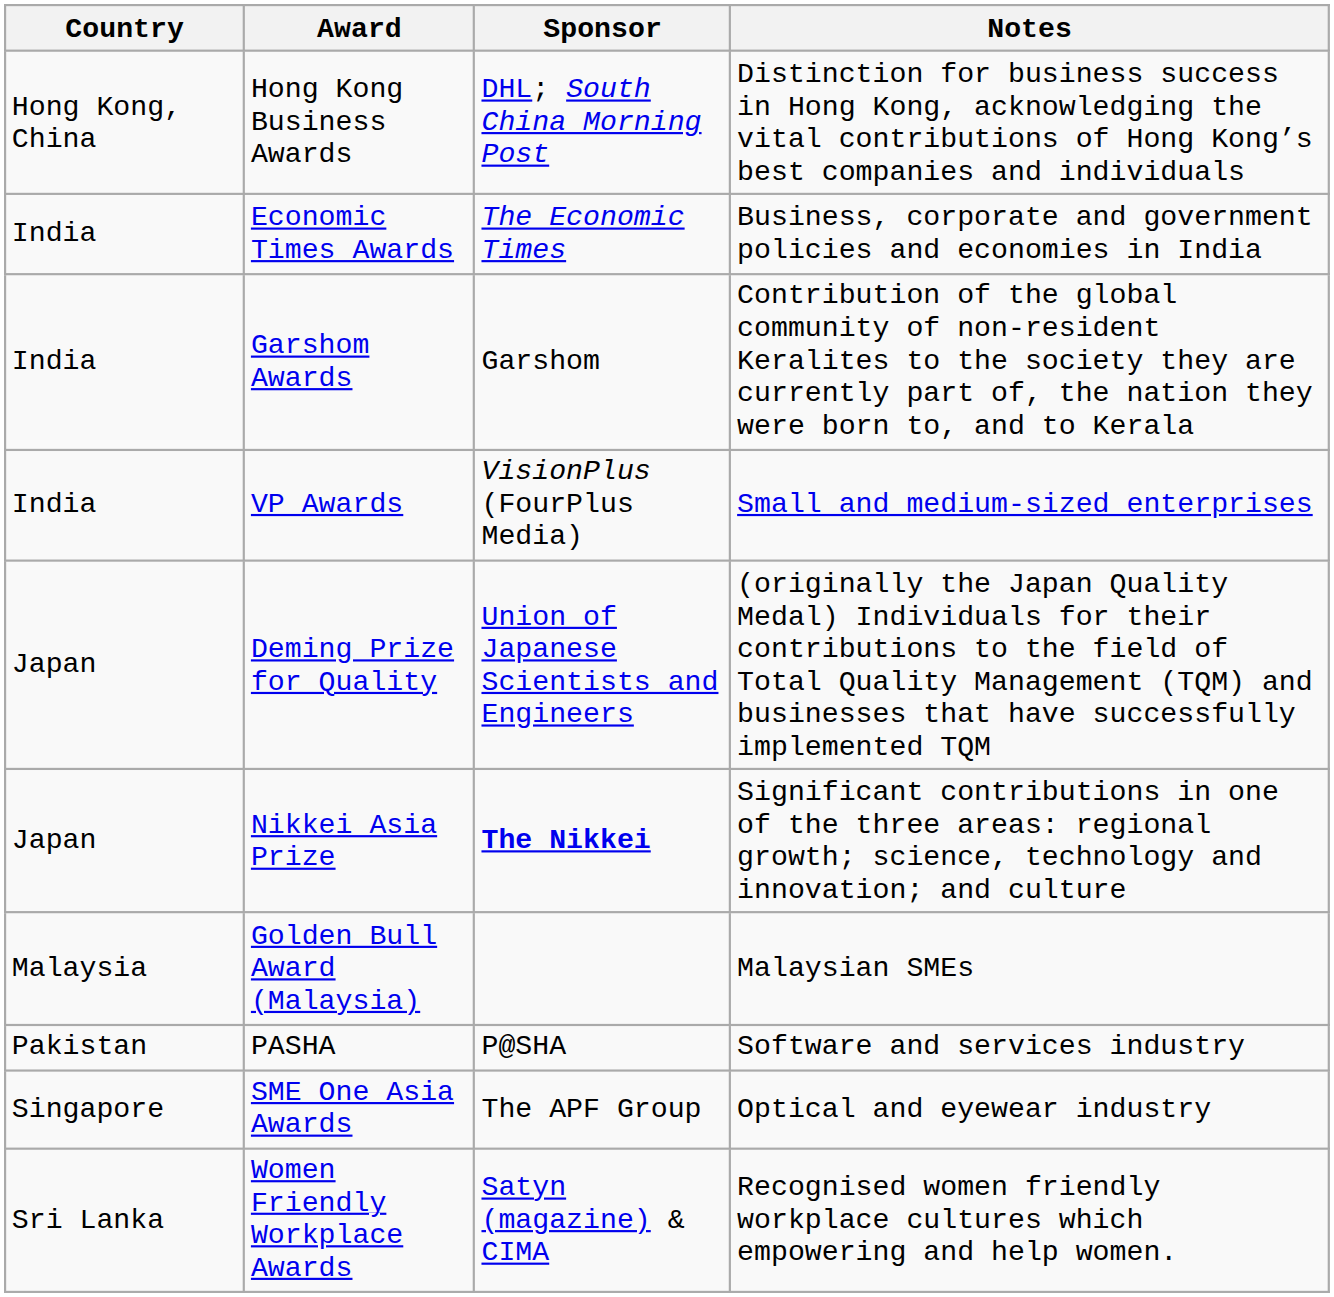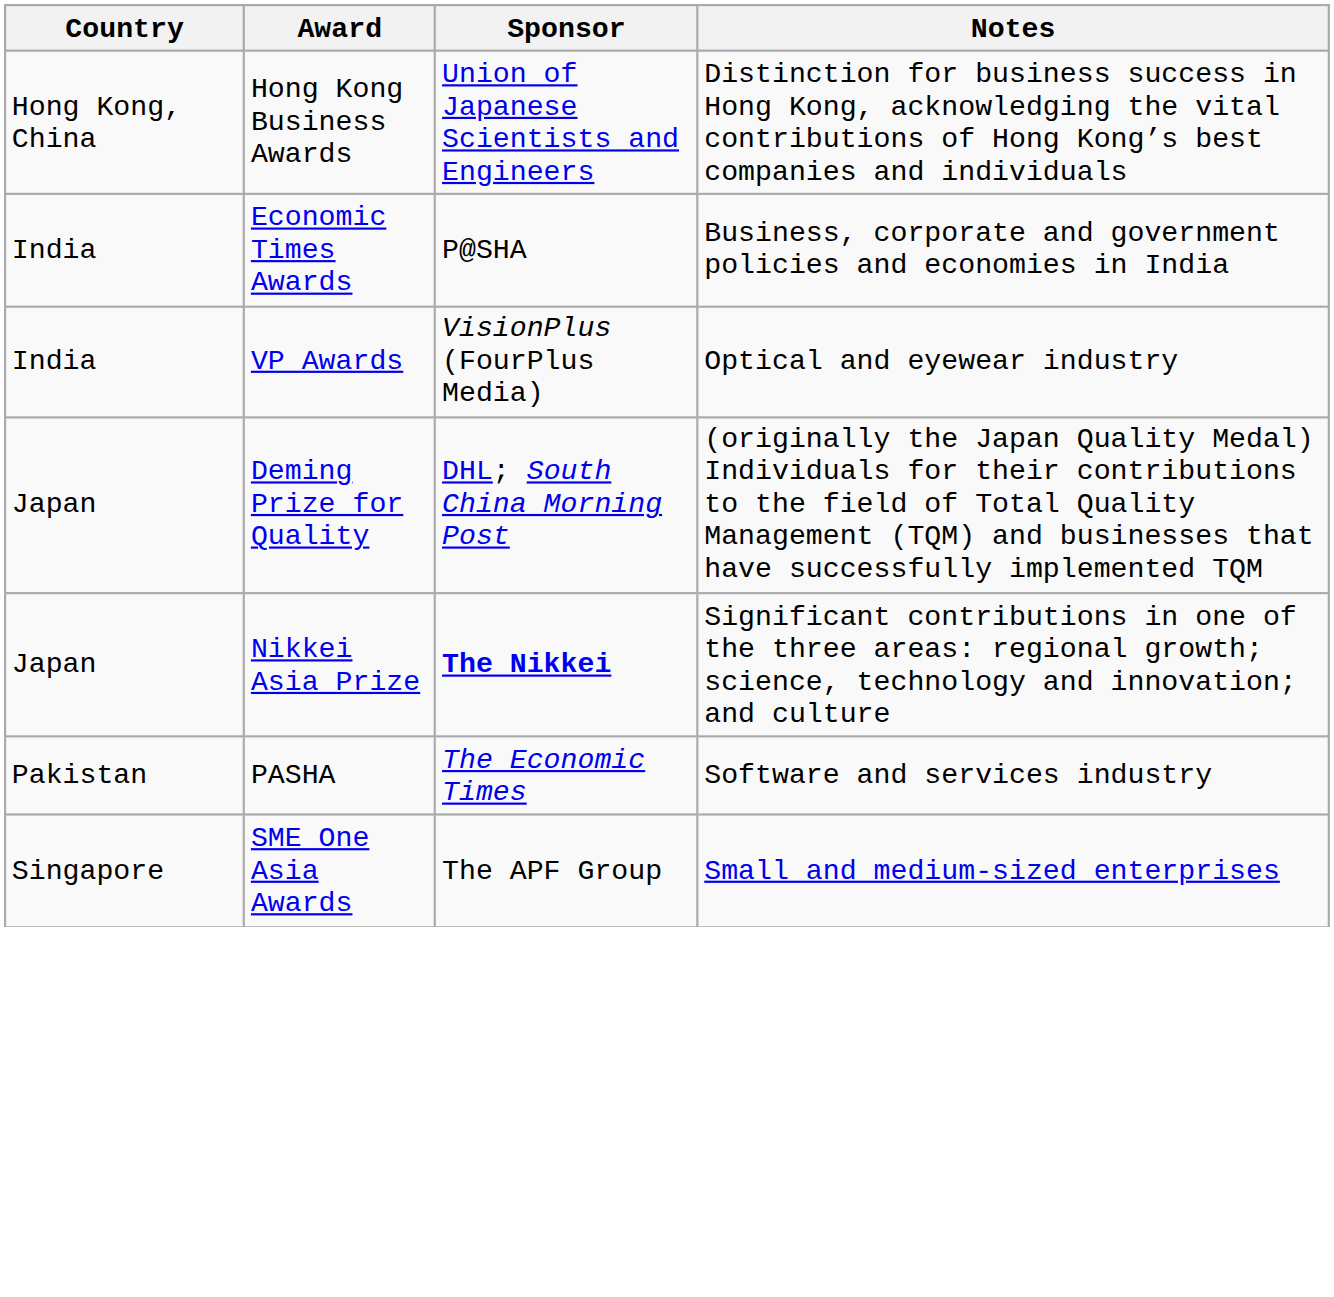Hong Kong Business Awards | Sponsor: DHL; South China Morning Post -> Union of Japanese Scientists and Engineers
Economic Times Awards | Sponsor: The Economic Times -> P@SHA
- row: India | Garshom Awards | Garshom | Contribution of the global community of non-resident Keralites to the society they are currently part of, the nation they were born to, and to Kerala
VP Awards | Notes: Small and medium-sized enterprises -> Optical and eyewear industry
Deming Prize for Quality | Sponsor: Union of Japanese Scientists and Engineers -> DHL; South China Morning Post
- row: Malaysia | Golden Bull Award (Malaysia) | Malaysian SMEs
PASHA | Sponsor: P@SHA -> The Economic Times
SME One Asia Awards | Notes: Optical and eyewear industry -> Small and medium-sized enterprises
- row: Sri Lanka | Women Friendly Workplace Awards | Satyn (magazine) & CIMA | Recognised women friendly workplace cultures which empowering and help women.
